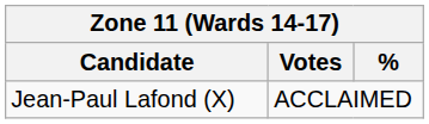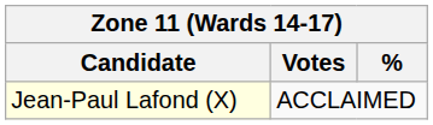Jean-Paul Lafond (X) | Candidate: no background -> lightyellow background
